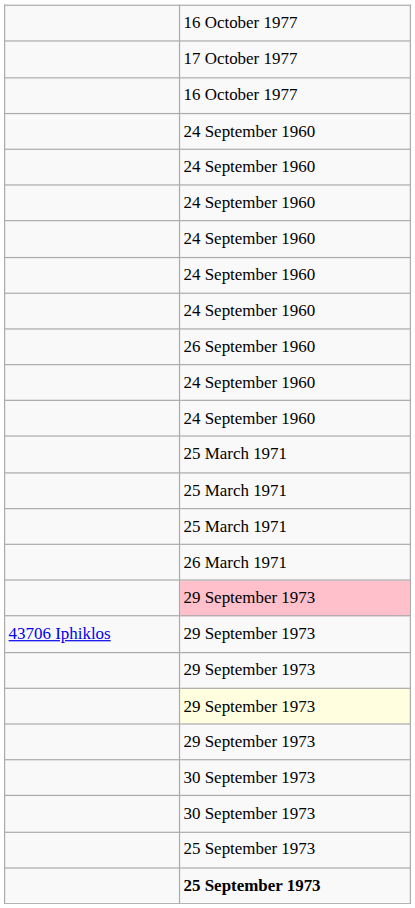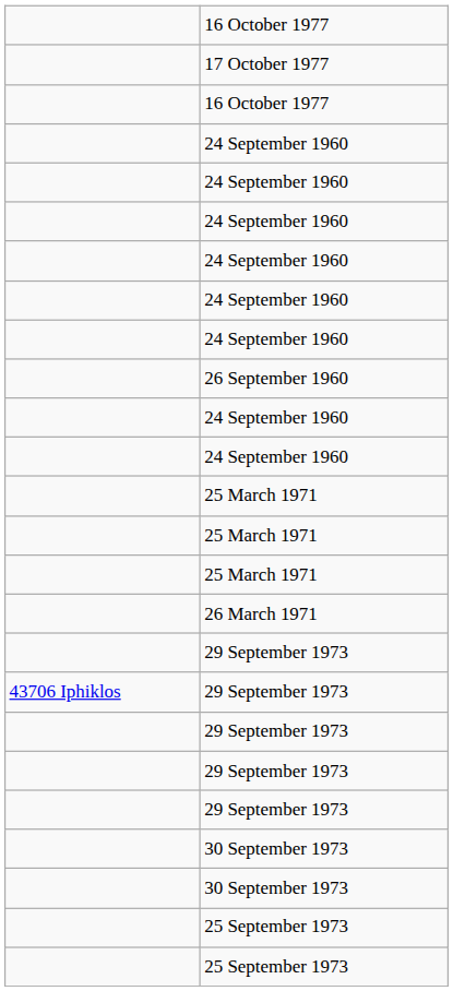row 17 | column 2: pink background -> no background
row 20 | column 2: lightyellow background -> no background
row 25 | column 2: bold -> normal
